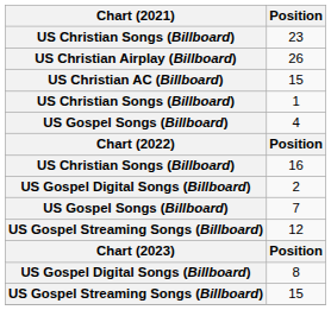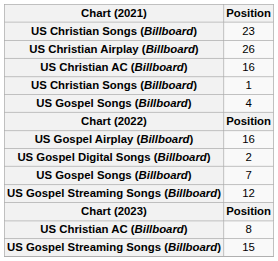row 4 | Position: 15 -> 16
row 8 | Chart (2021): US Christian Songs (Billboard) -> US Gospel Airplay (Billboard)
row 13 | Chart (2021): US Gospel Digital Songs (Billboard) -> US Christian AC (Billboard)
